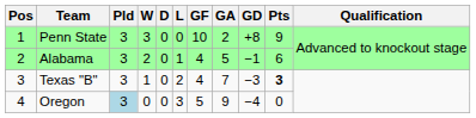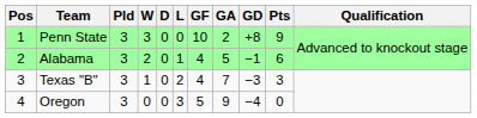Texas "B" | Pts: bold -> normal
Oregon | Pld: lightblue background -> no background
